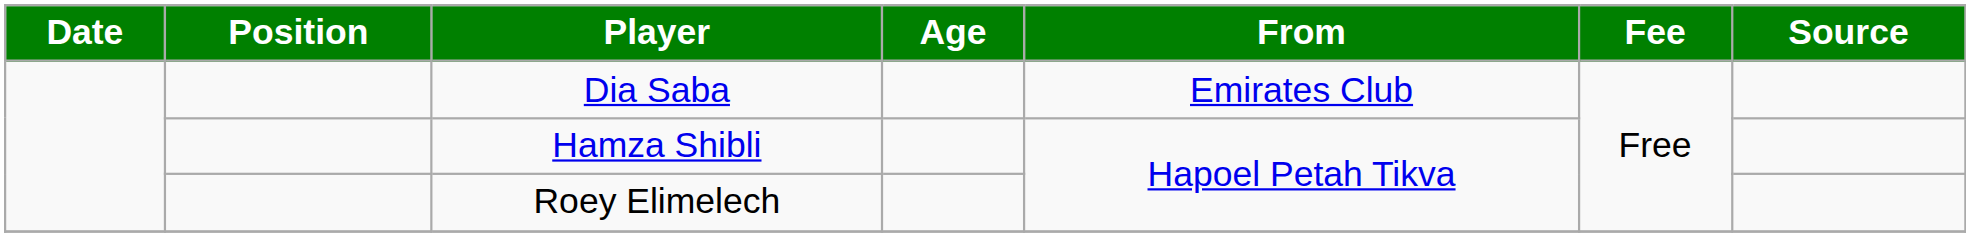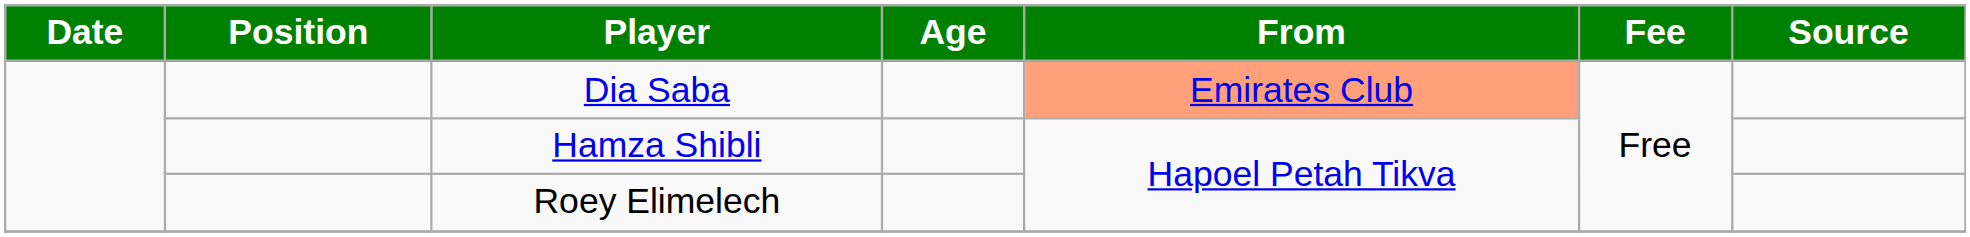Dia Saba | From: no background -> lightsalmon background
